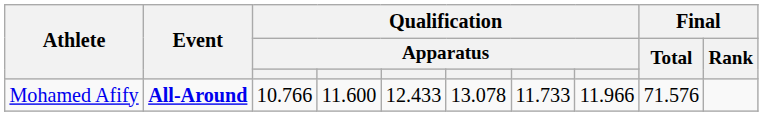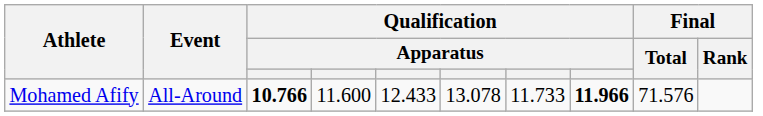row 4 | Event: bold -> normal
row 4 | column 3: normal -> bold
row 4 | column 8: normal -> bold
